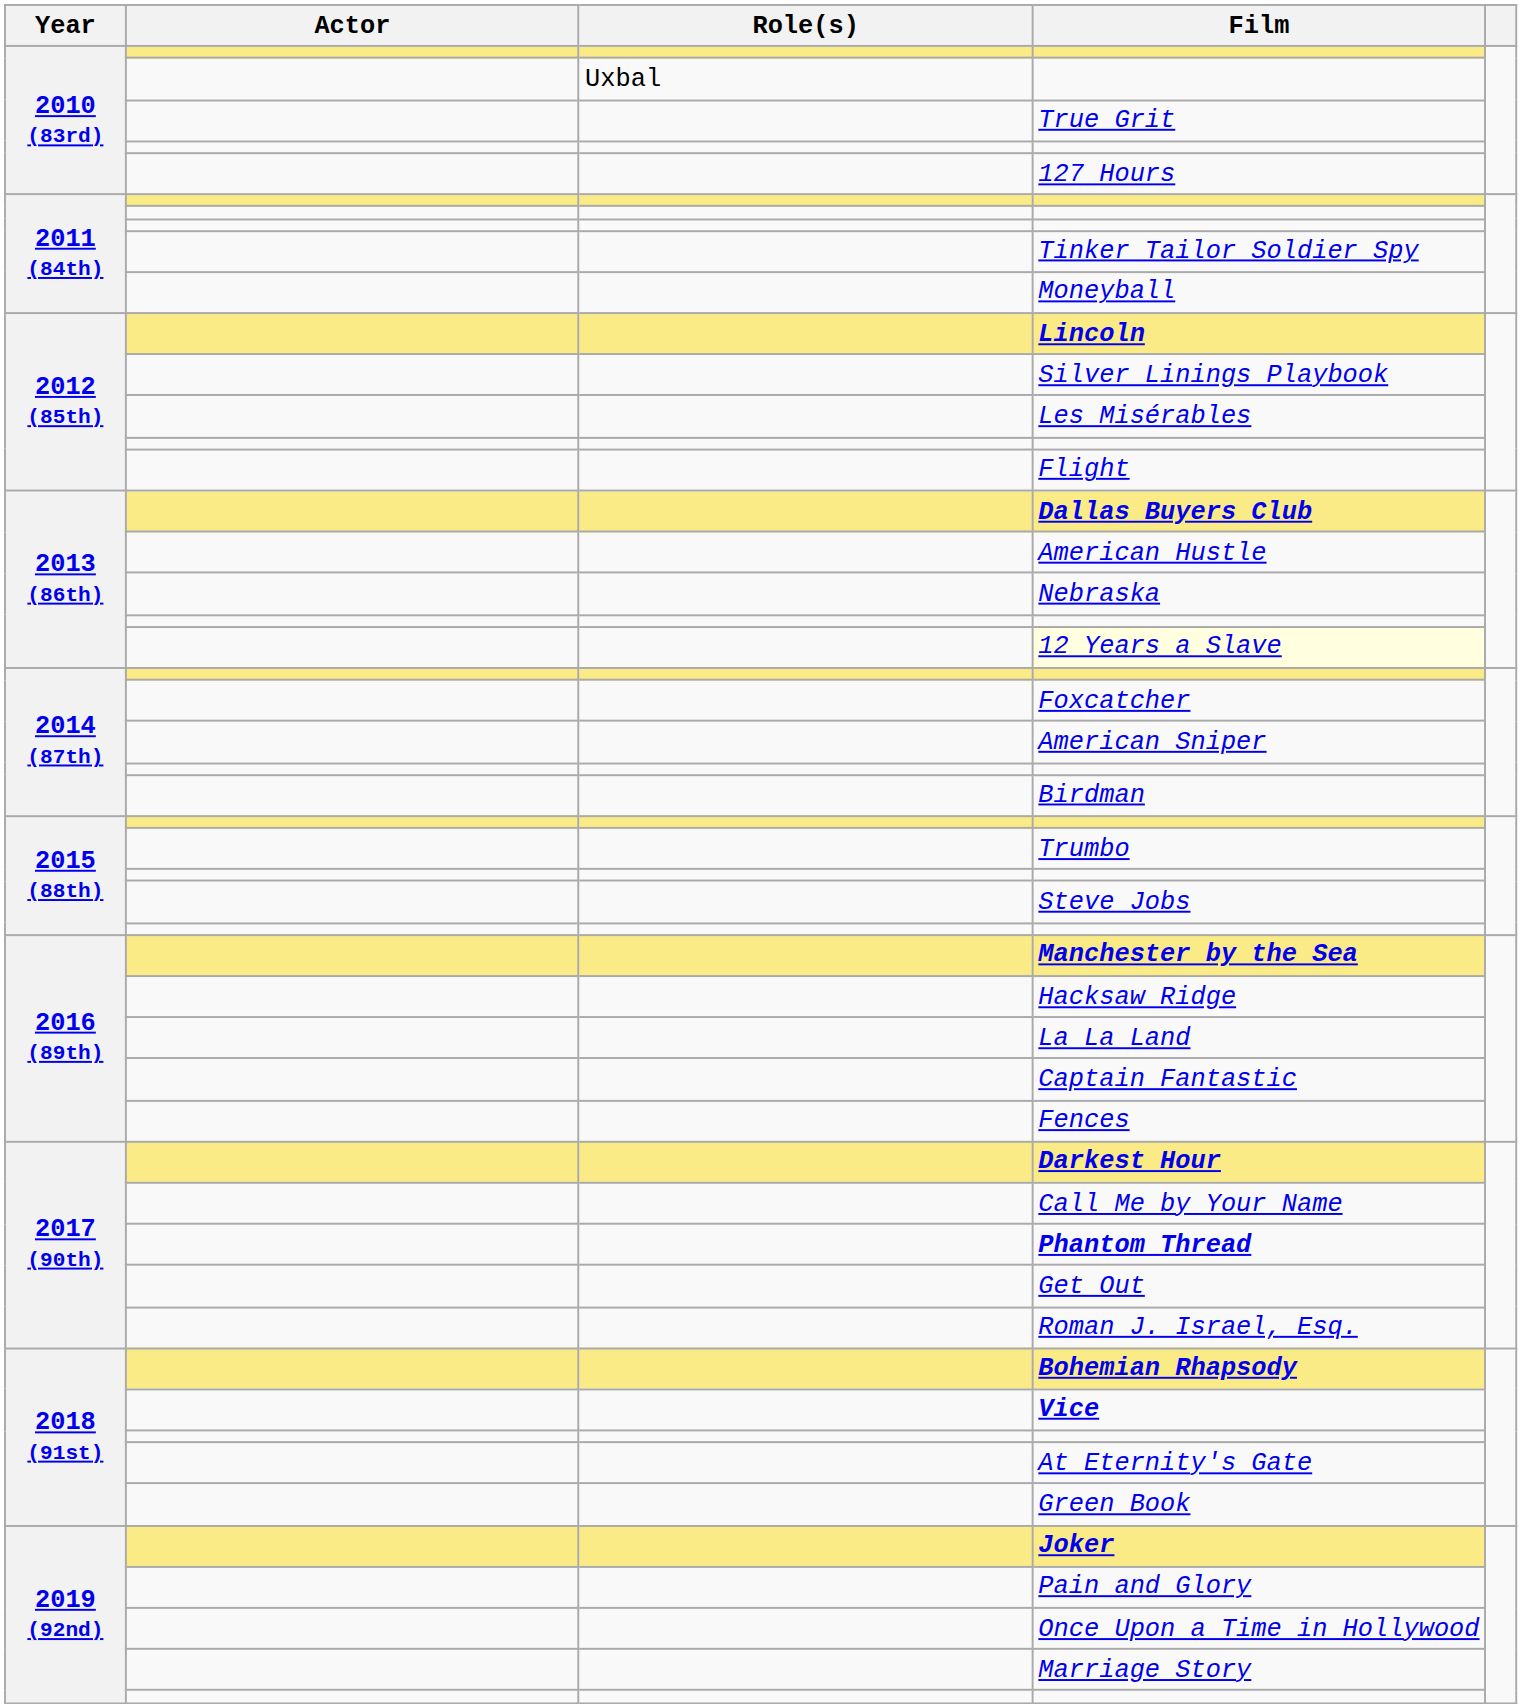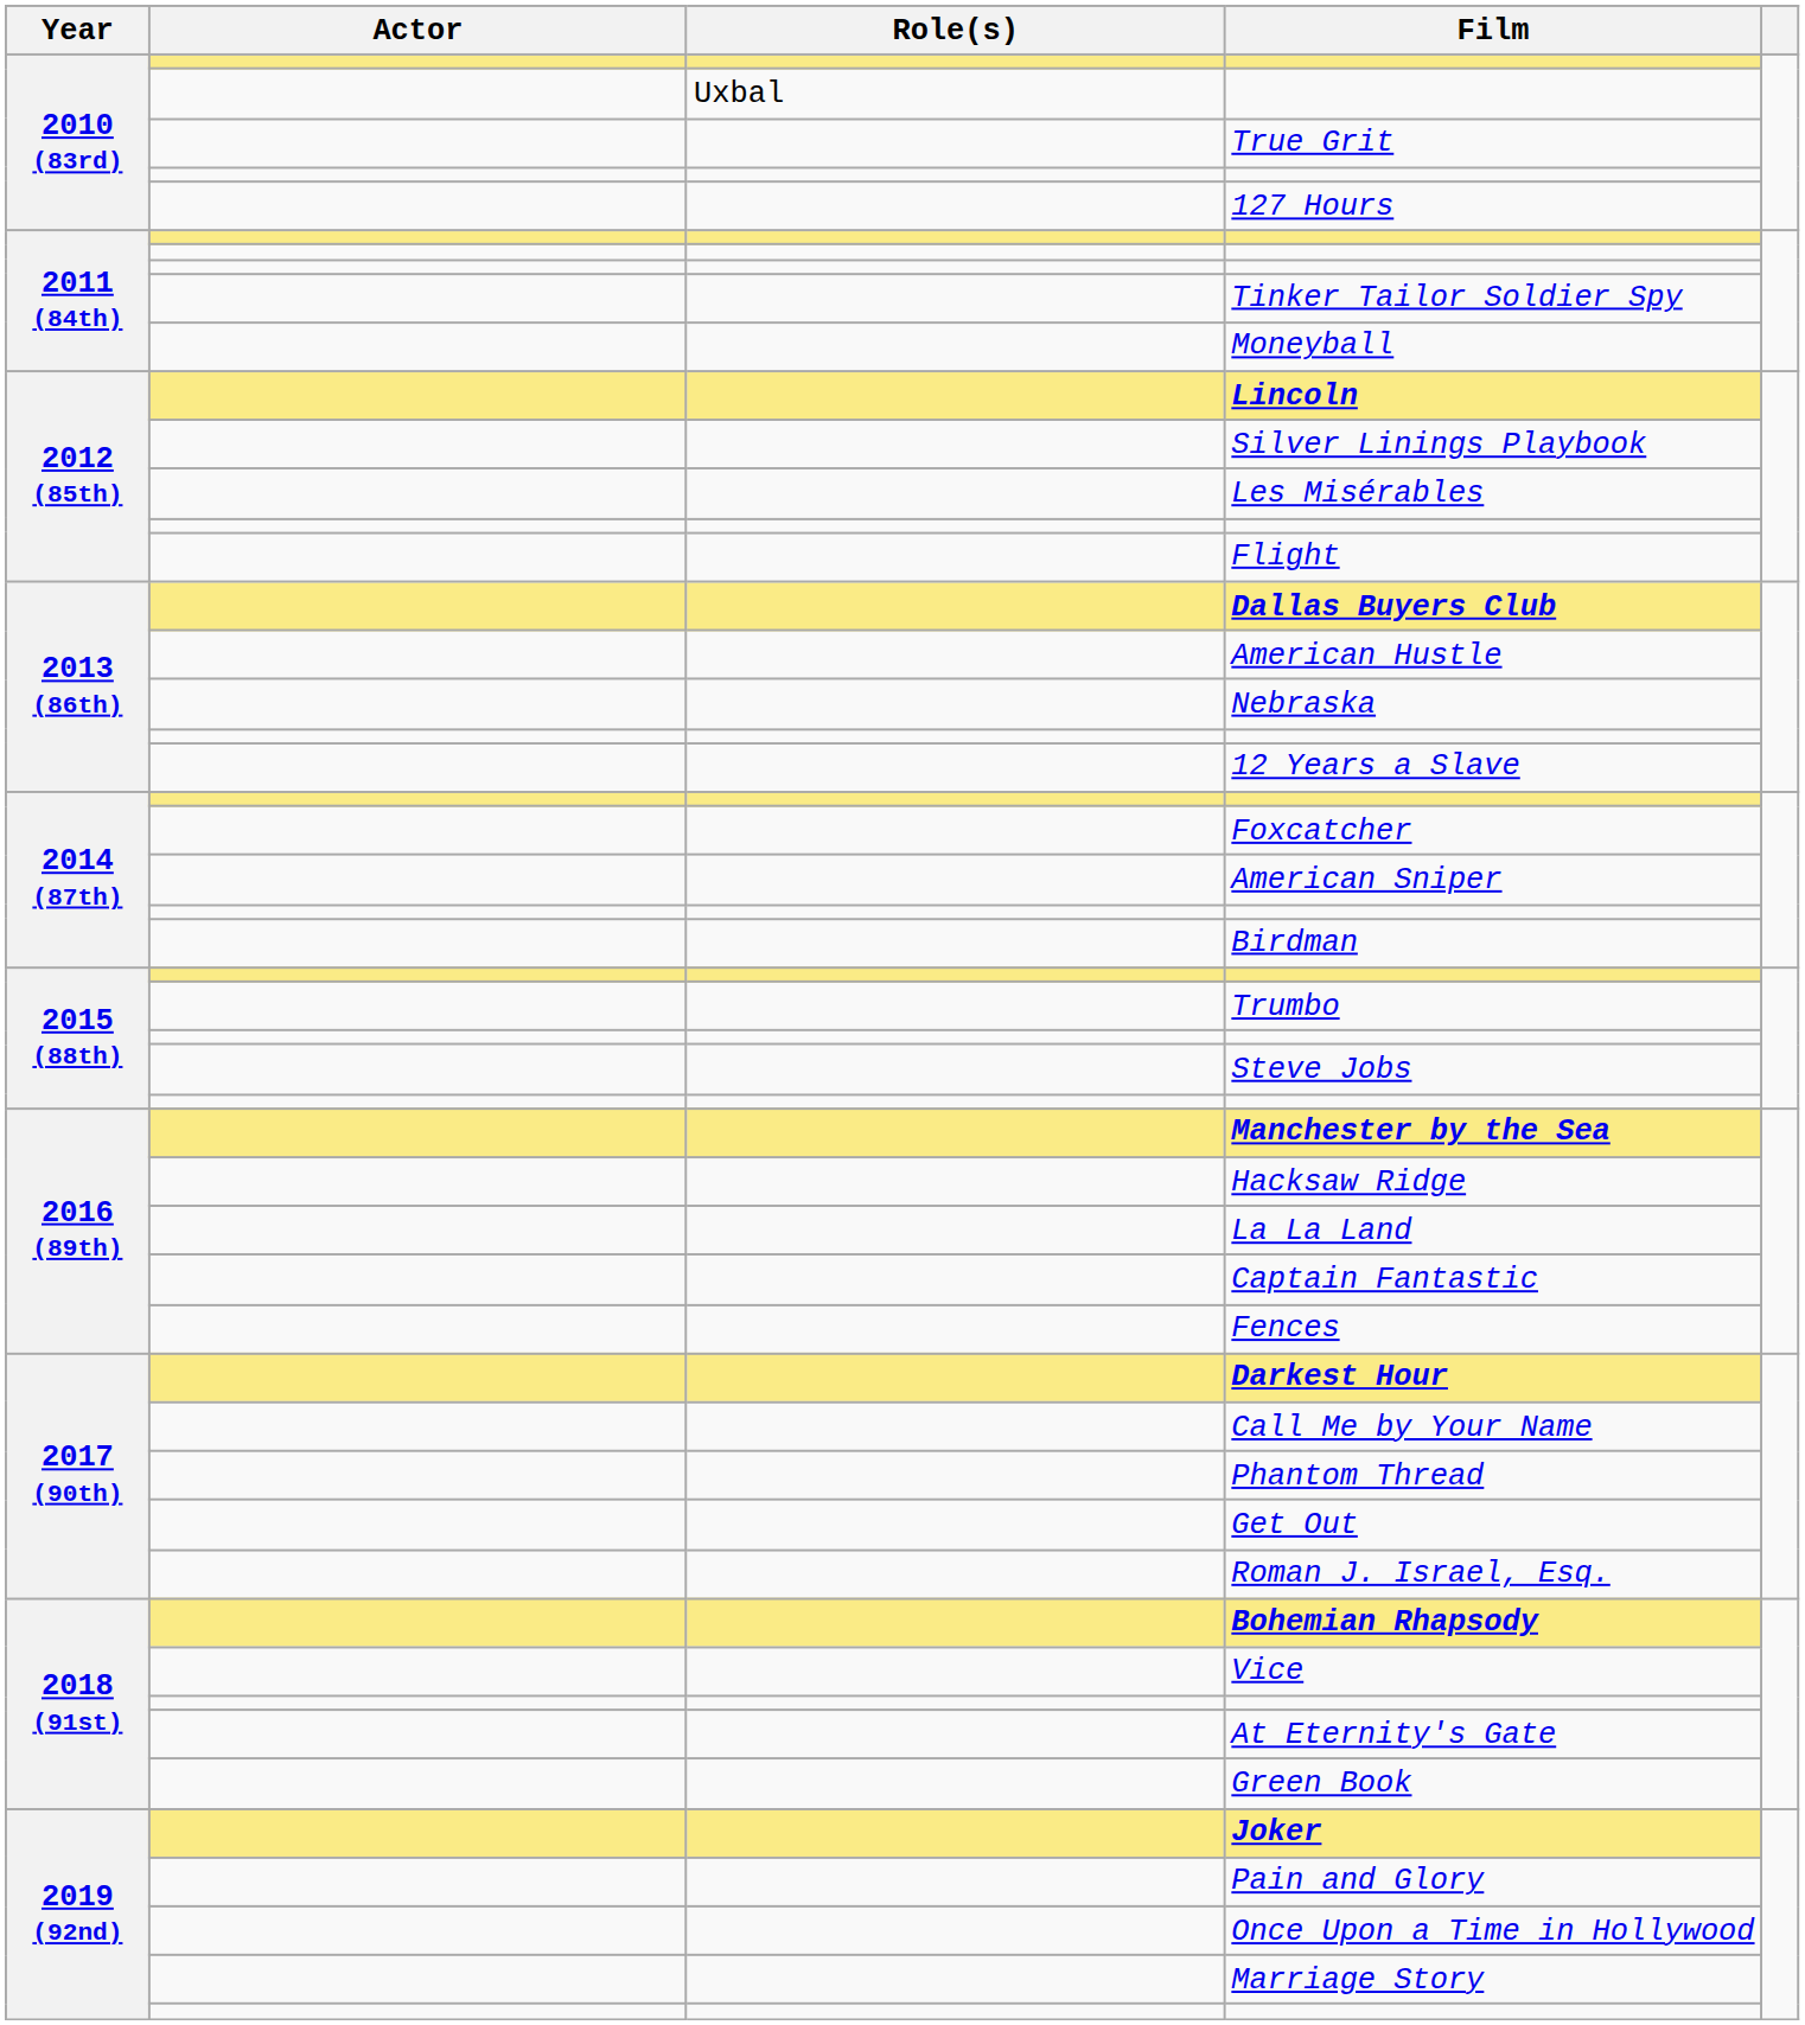12 Years a Slave | Film: lightyellow background -> no background
Phantom Thread | Film: bold -> normal
Vice | Film: bold -> normal
